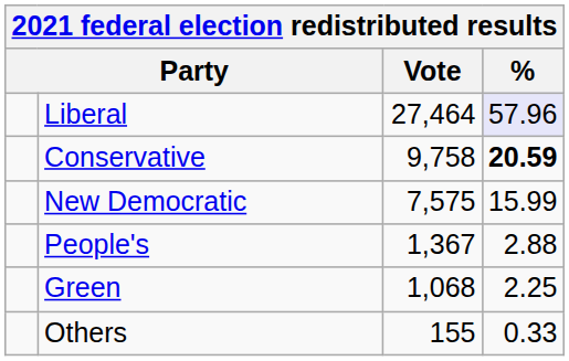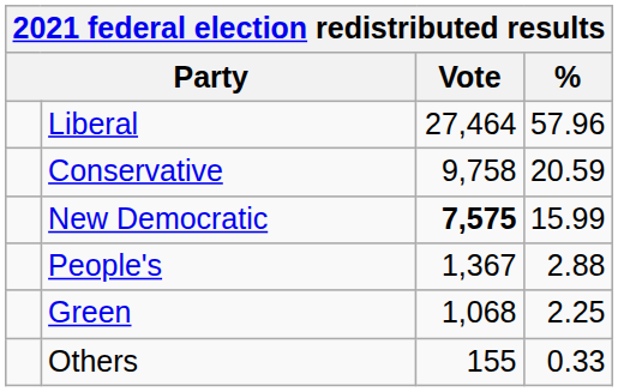Liberal | %: lavender background -> no background
Conservative | %: bold -> normal
New Democratic | Vote: normal -> bold
